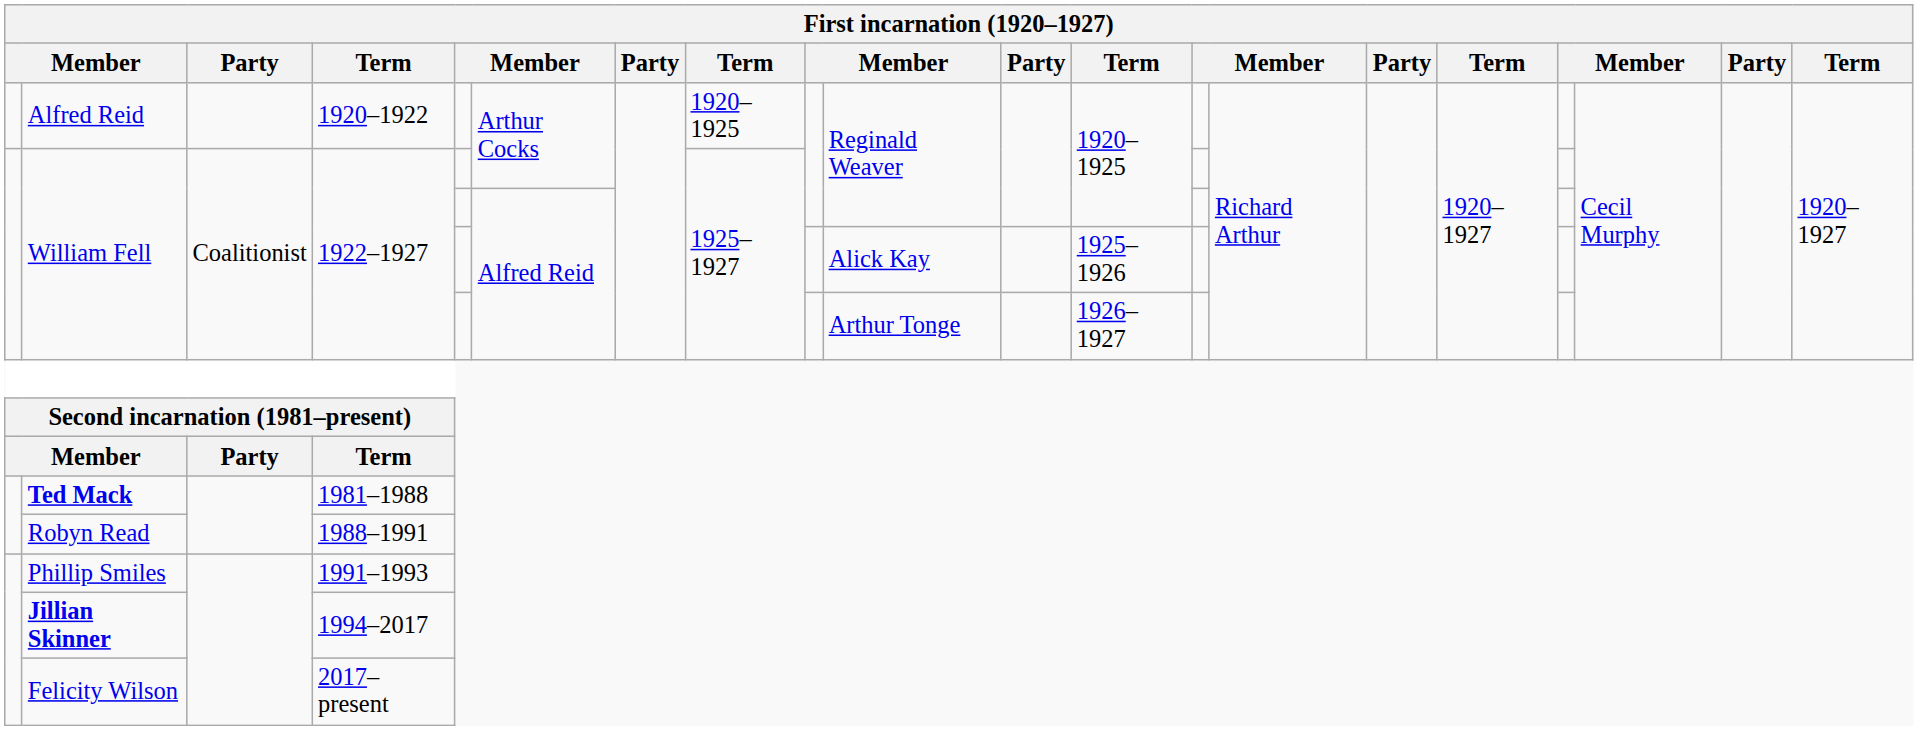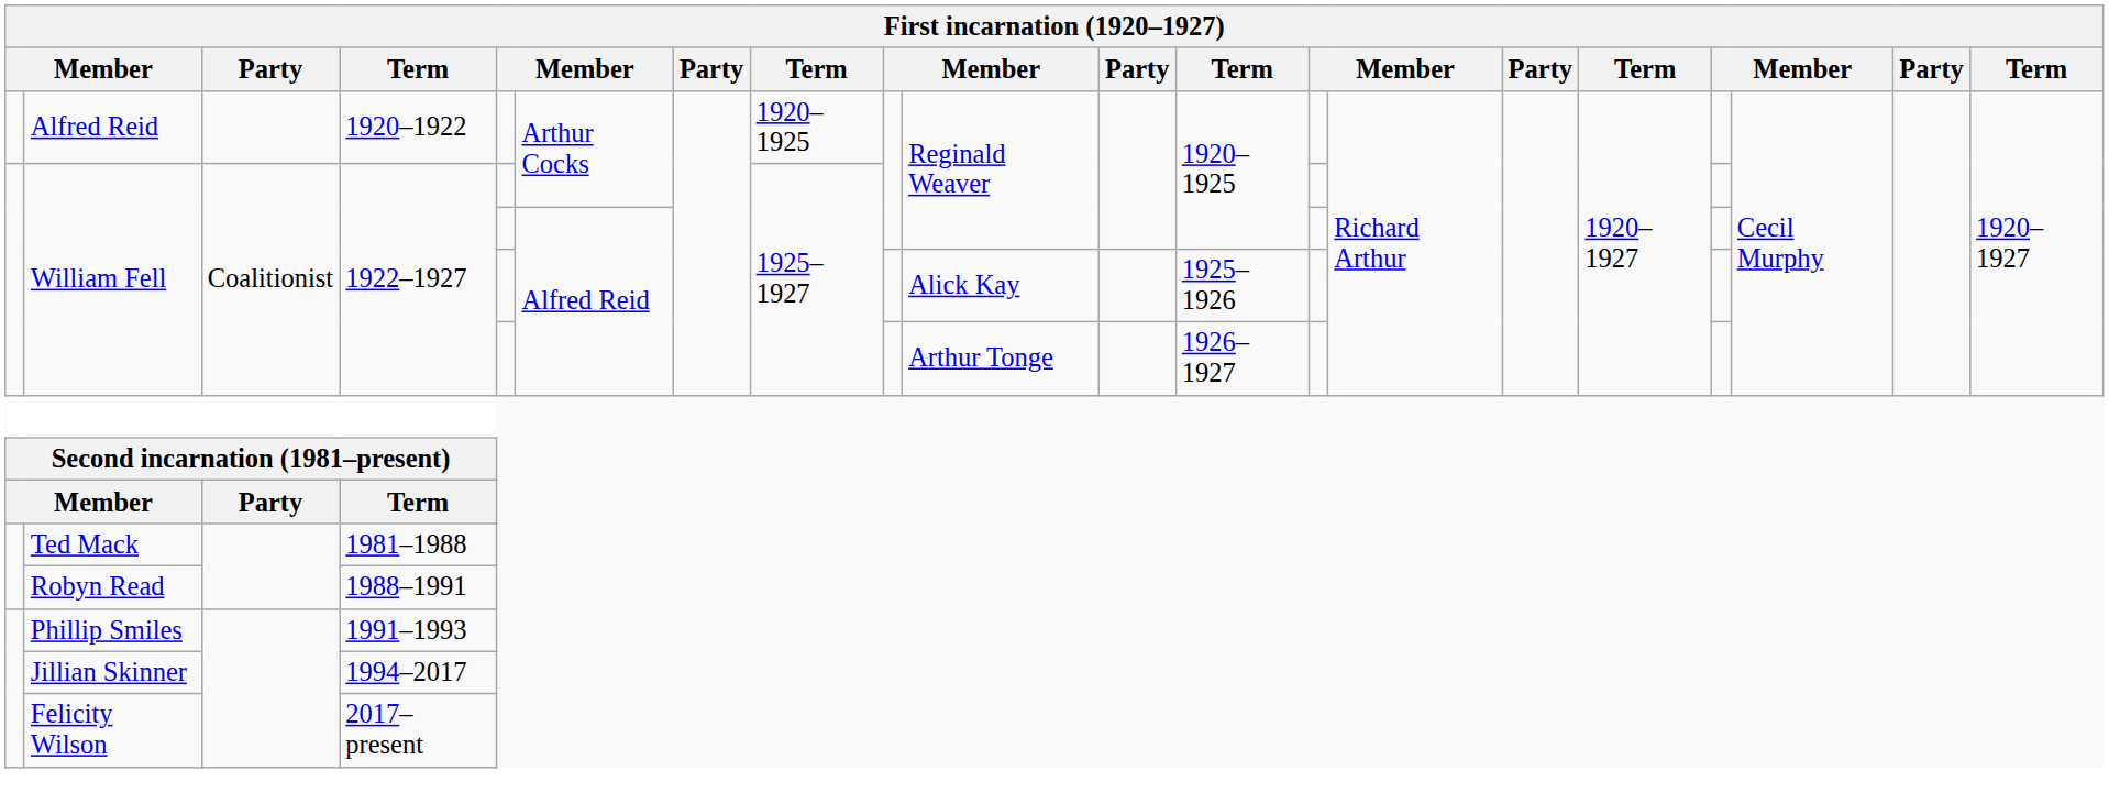Ted Mack | column 2: bold -> normal
Jillian Skinner | column 2: bold -> normal
